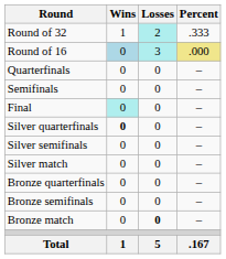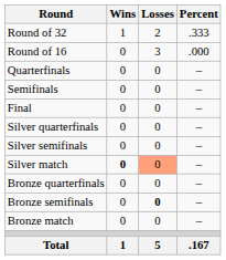Round of 32 | Losses: paleturquoise background -> no background
Round of 16 | Wins: lightblue background -> no background
Round of 16 | Losses: paleturquoise background -> no background
Round of 16 | Percent: khaki background -> no background
Final | Wins: paleturquoise background -> no background
Silver quarterfinals | Wins: bold -> normal
Silver match | Wins: normal -> bold
Silver match | Losses: no background -> lightsalmon background
Bronze semifinals | Losses: normal -> bold
Bronze match | Losses: bold -> normal
